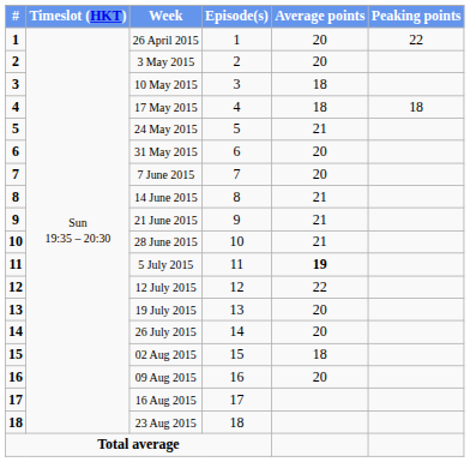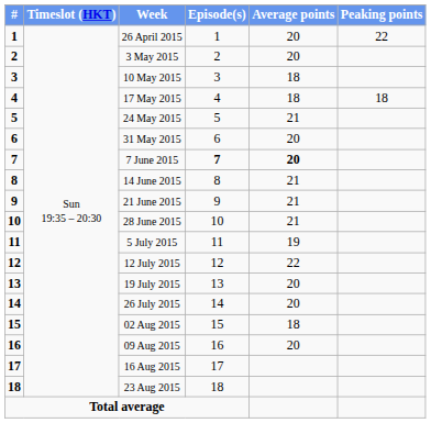7 June 2015 | Episode(s): normal -> bold
7 June 2015 | Average points: normal -> bold
5 July 2015 | Average points: bold -> normal
